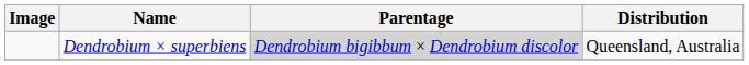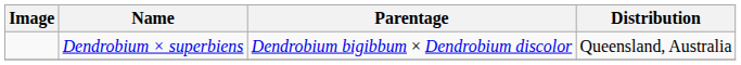Dendrobium × superbiens | Parentage: lightgrey background -> no background
